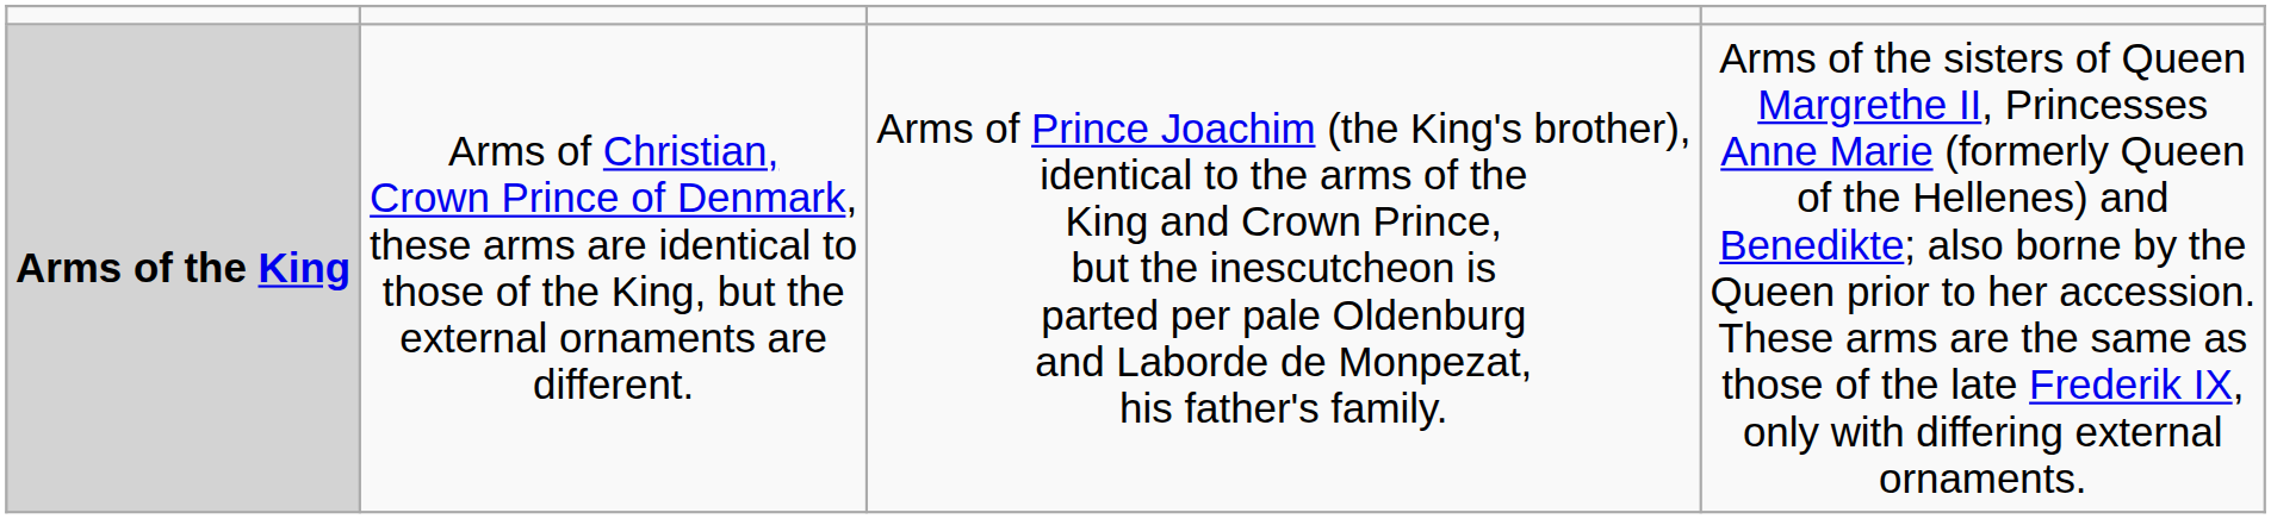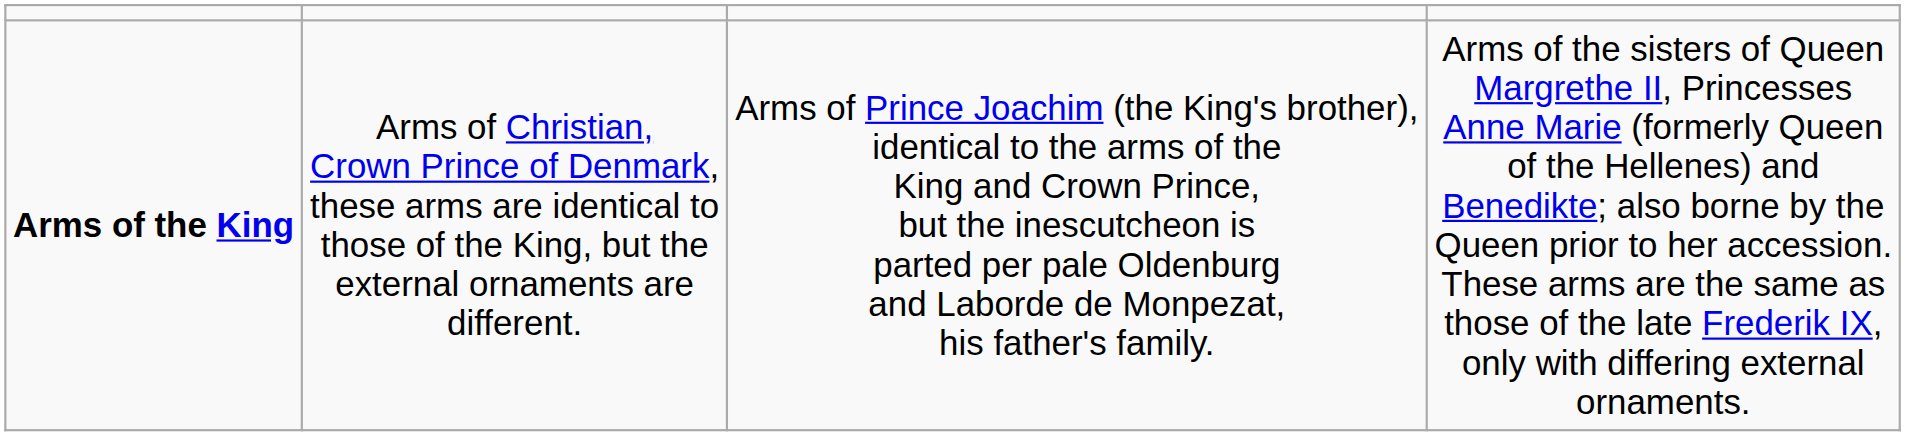Arms of the King | column 1: lightgrey background -> no background
